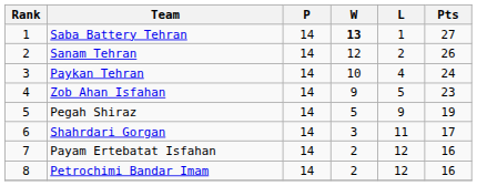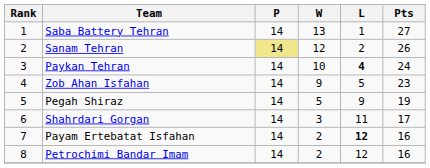Saba Battery Tehran | W: bold -> normal
Sanam Tehran | P: no background -> khaki background
Paykan Tehran | L: normal -> bold
Payam Ertebatat Isfahan | L: normal -> bold
